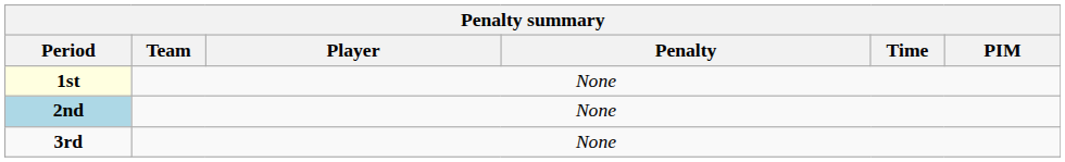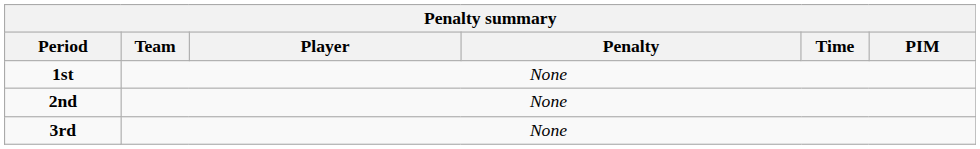1st | Period: lightyellow background -> no background
2nd | Period: lightblue background -> no background
